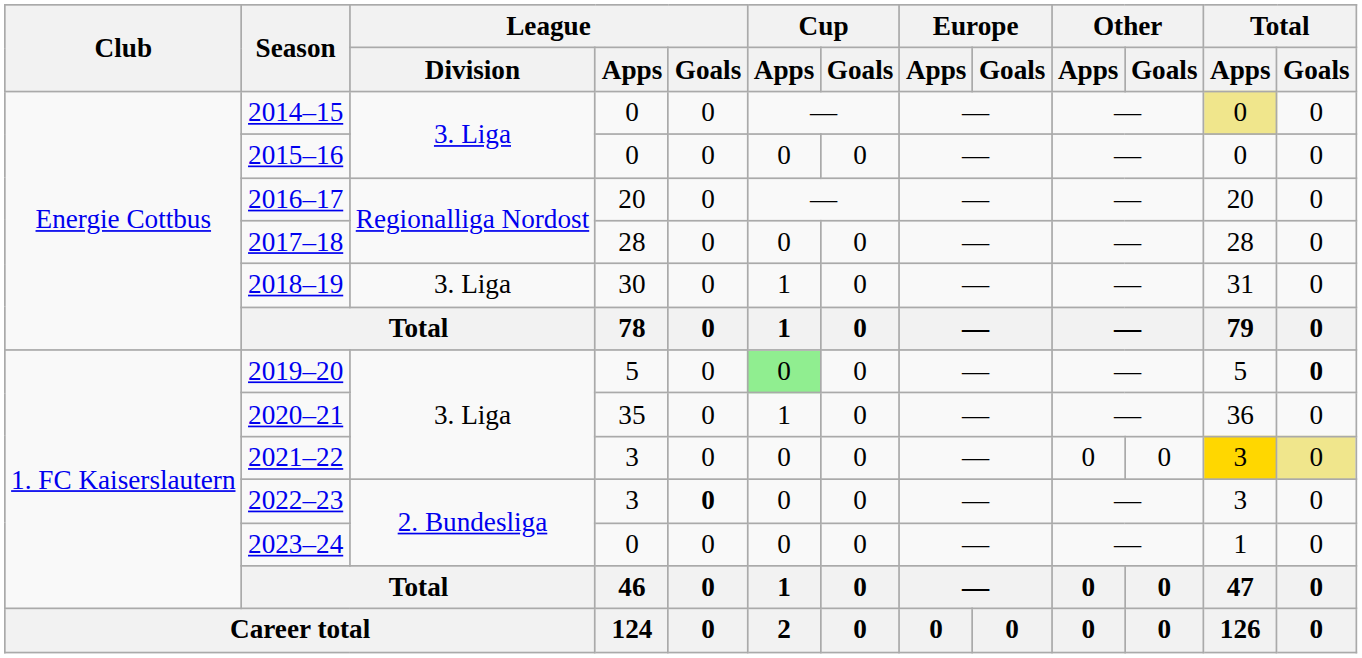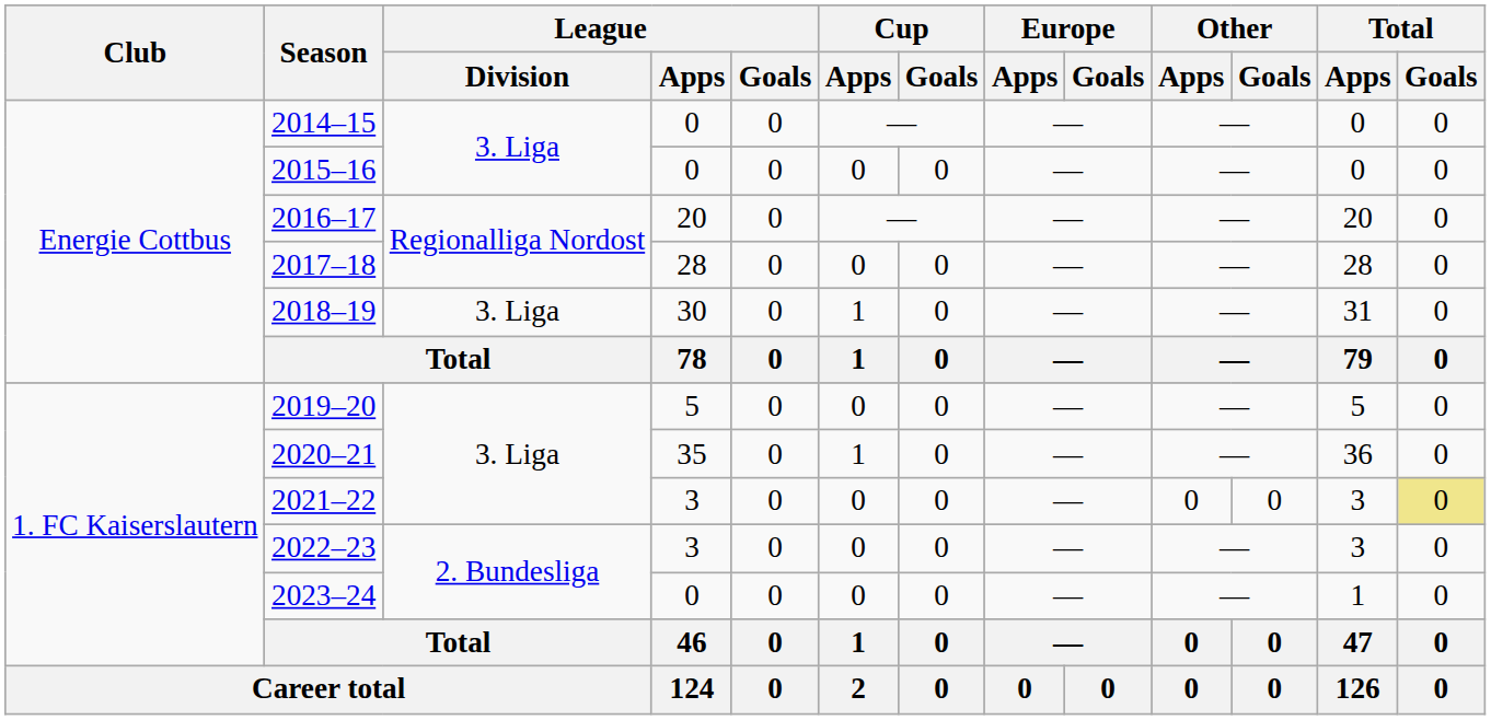2014–15 | Total / Apps: khaki background -> no background
2019–20 | Cup / Apps: lightgreen background -> no background
2019–20 | Total / Goals: bold -> normal
2021–22 | Total / Apps: gold background -> no background
2022–23 | League / Goals: bold -> normal
